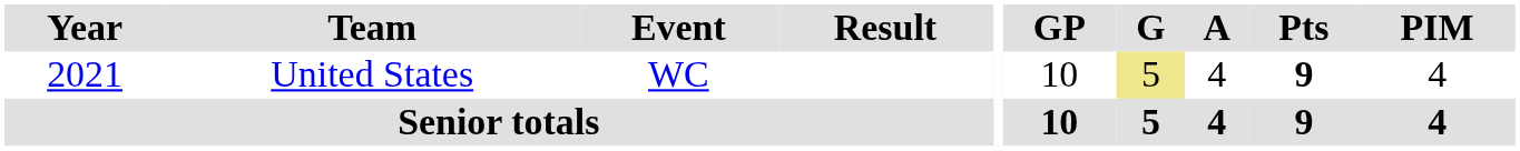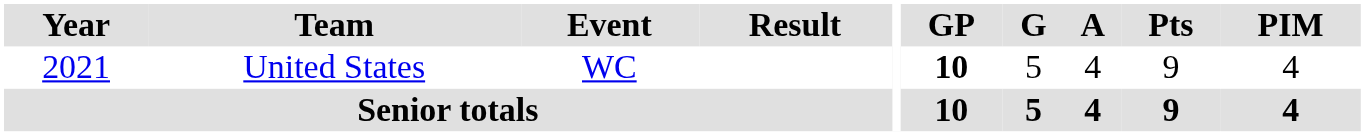United States | GP: normal -> bold
United States | G: khaki background -> no background
United States | Pts: bold -> normal
